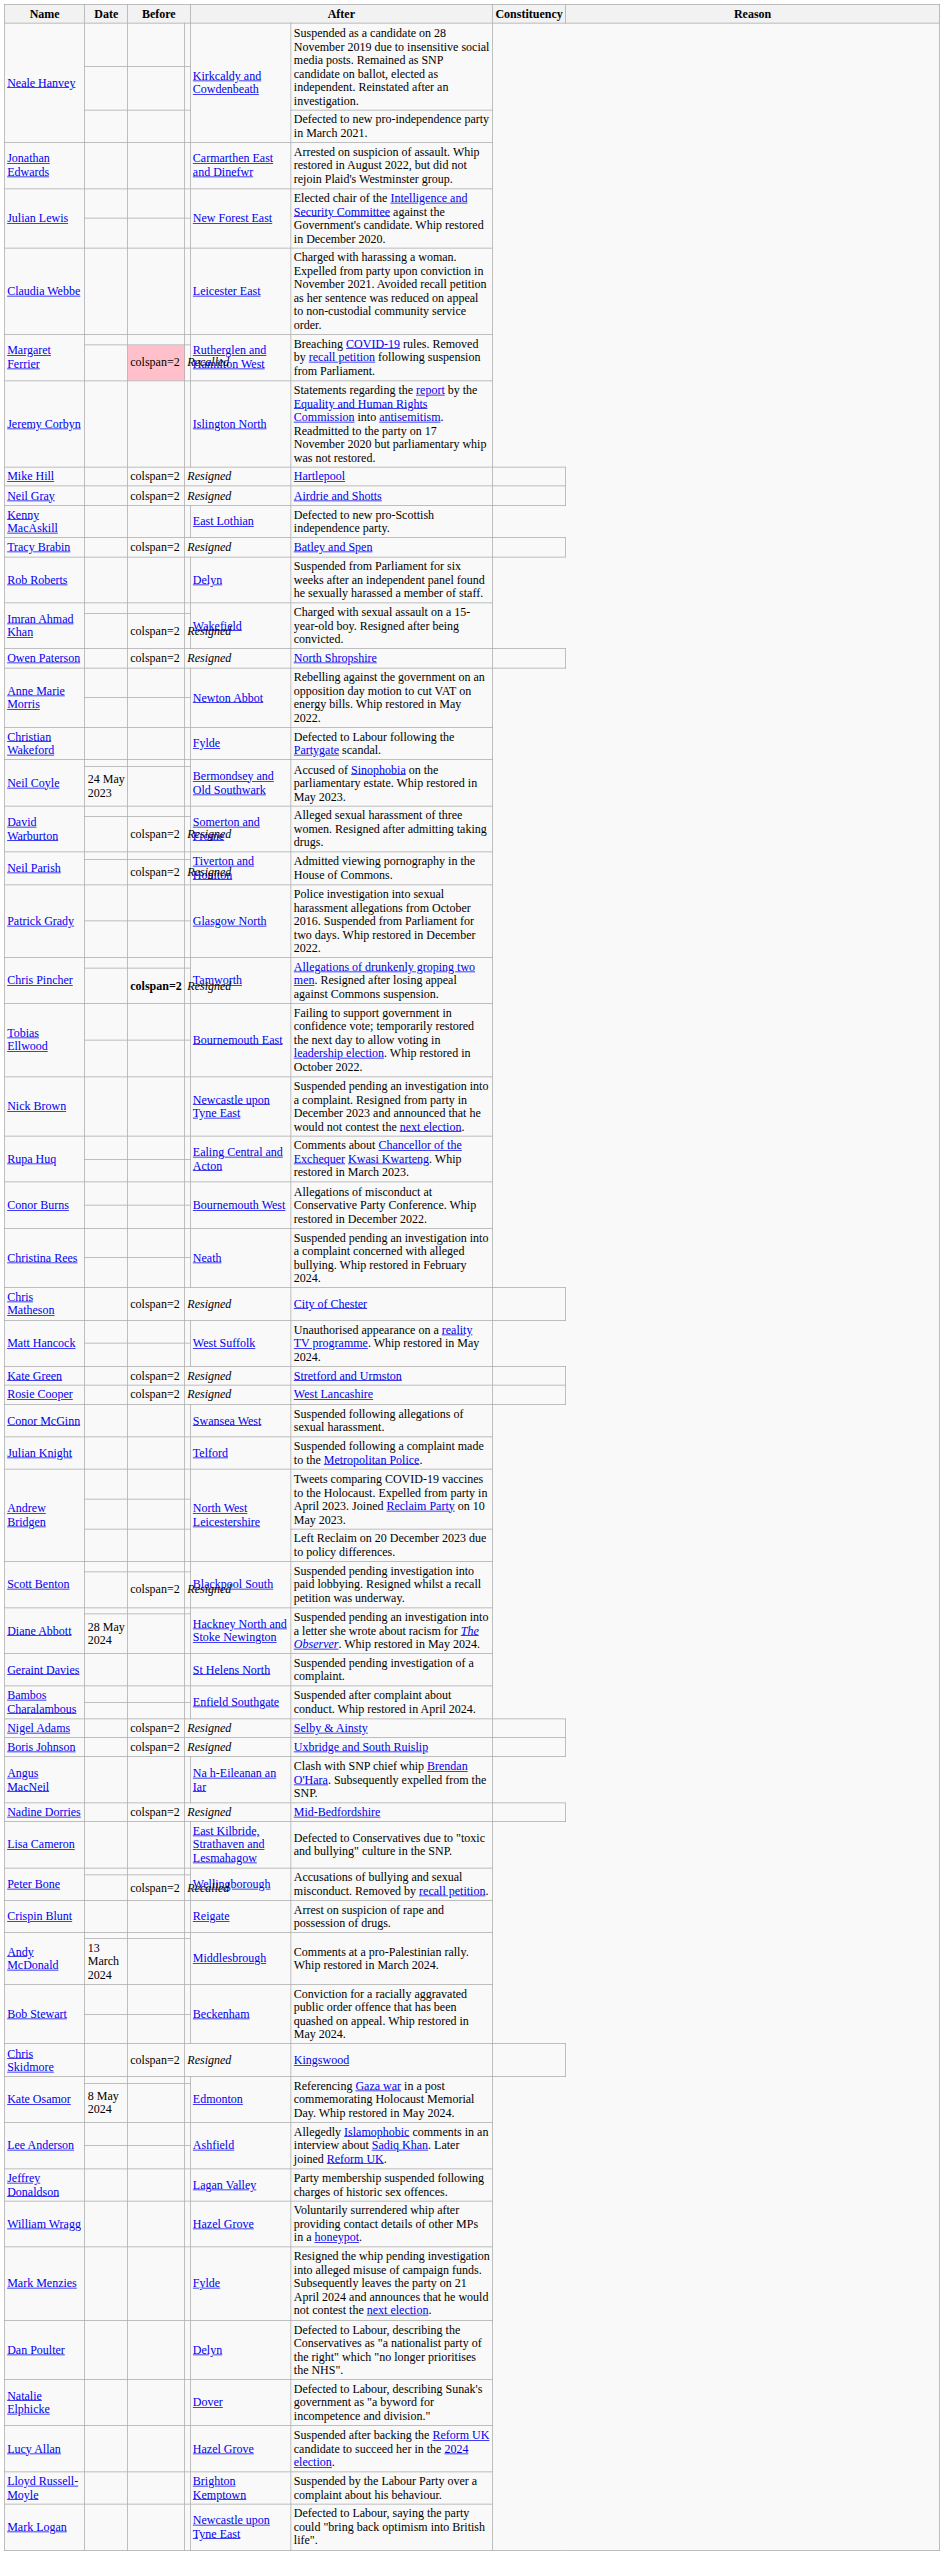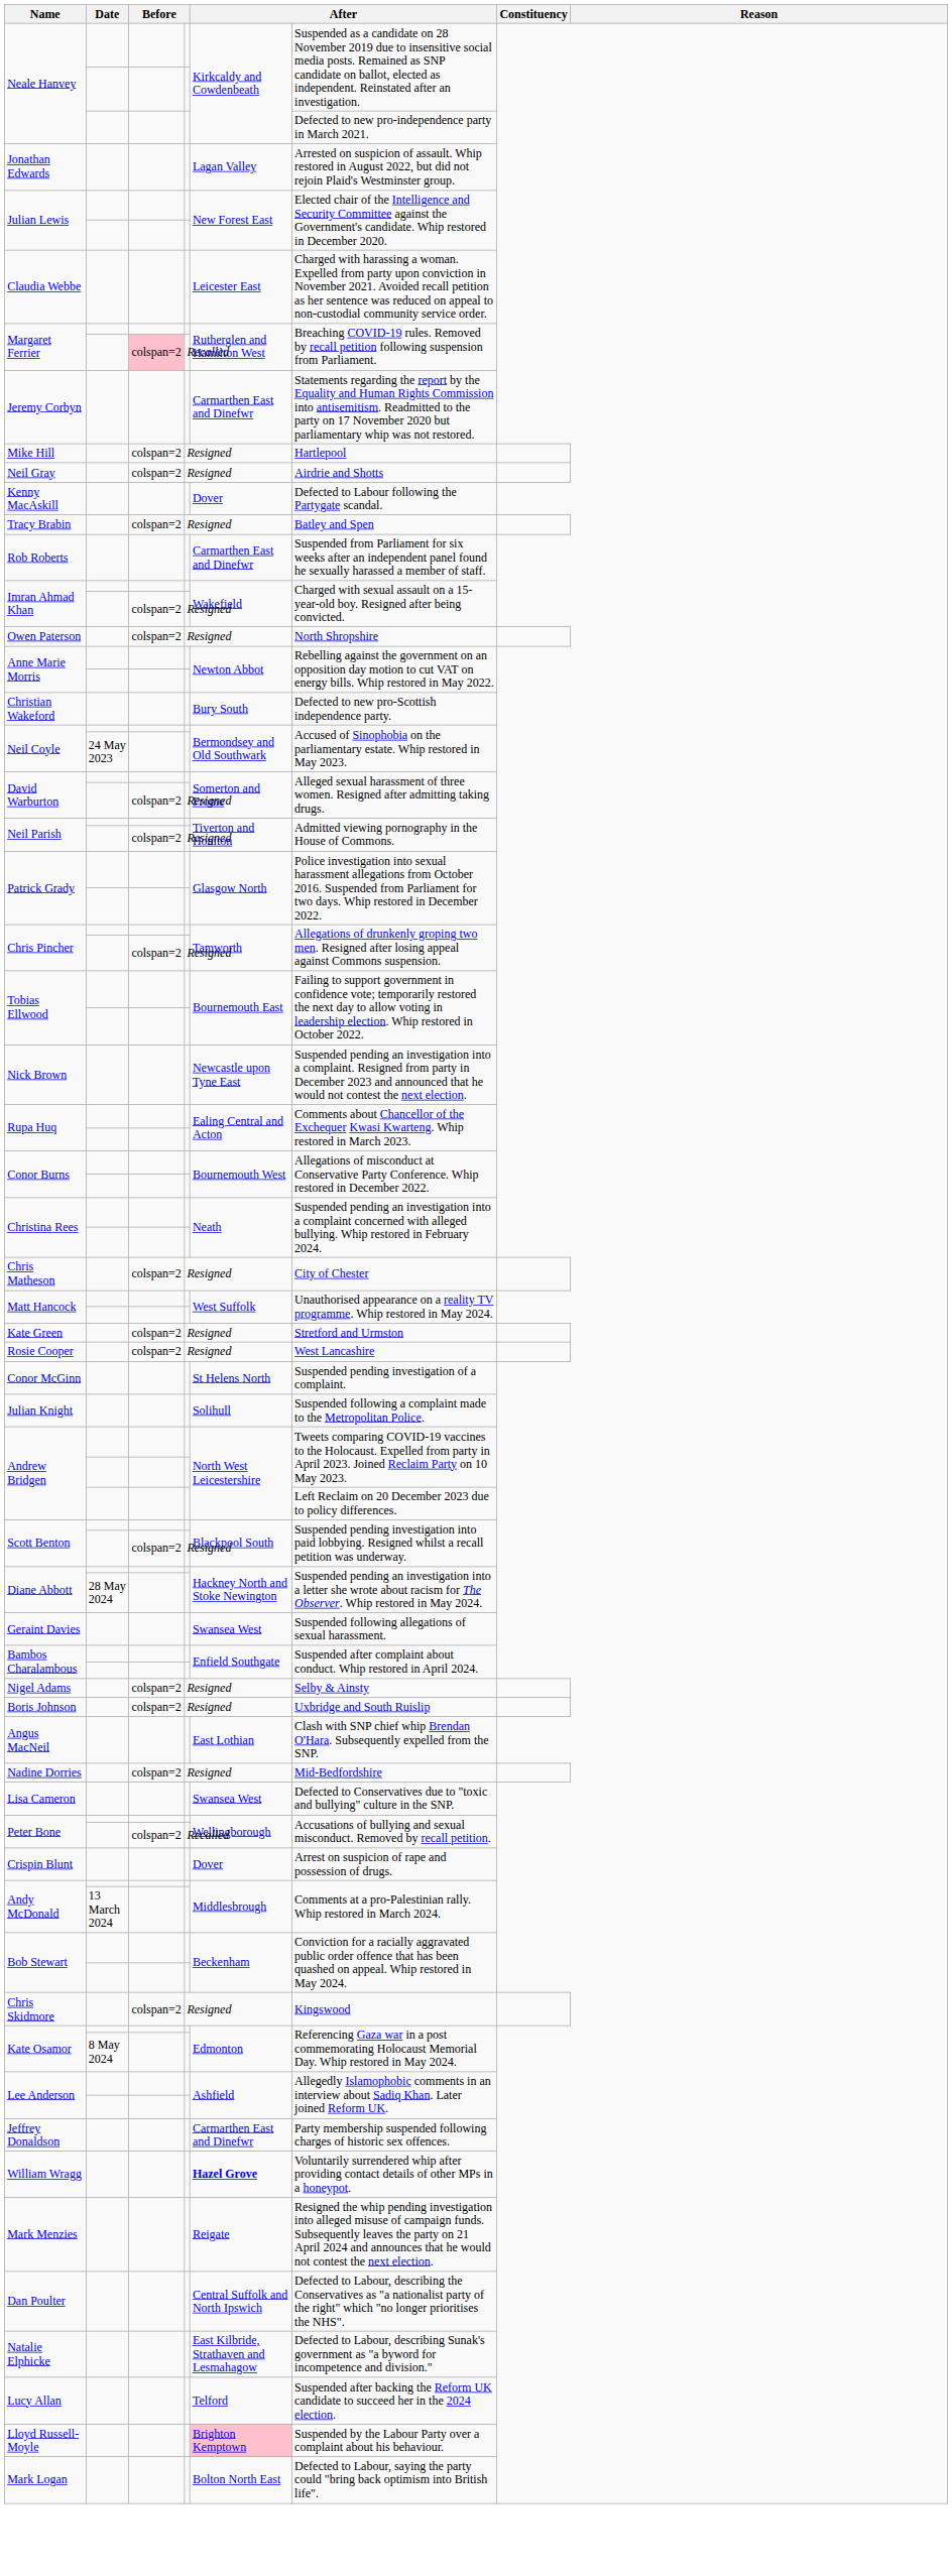Jonathan Edwards | column 5: Carmarthen East and Dinefwr -> Lagan Valley
Jeremy Corbyn | column 5: Islington North -> Carmarthen East and Dinefwr
Kenny MacAskill | column 5: East Lothian -> Dover
Kenny MacAskill | column 6: Defected to new pro-Scottish independence party. -> Defected to Labour following the Partygate scandal.
Rob Roberts | column 5: Delyn -> Carmarthen East and Dinefwr
Christian Wakeford | column 5: Fylde -> Bury South
Christian Wakeford | column 6: Defected to Labour following the Partygate scandal. -> Defected to new pro-Scottish independence party.
Chris Pincher / Resigned | column 3: bold -> normal
Conor McGinn | column 5: Swansea West -> St Helens North
Conor McGinn | column 6: Suspended following allegations of sexual harassment. -> Suspended pending investigation of a complaint.
Julian Knight | column 5: Telford -> Solihull
Geraint Davies | column 5: St Helens North -> Swansea West
Geraint Davies | column 6: Suspended pending investigation of a complaint. -> Suspended following allegations of sexual harassment.
Angus MacNeil | column 5: Na h-Eileanan an Iar -> East Lothian
Lisa Cameron | column 5: East Kilbride, Strathaven and Lesmahagow -> Swansea West
Crispin Blunt | column 5: Reigate -> Dover
Jeffrey Donaldson | column 5: Lagan Valley -> Carmarthen East and Dinefwr
William Wragg | column 5: normal -> bold
Mark Menzies | column 5: Fylde -> Reigate
Dan Poulter | column 5: Delyn -> Central Suffolk and North Ipswich
Natalie Elphicke | column 5: Dover -> East Kilbride, Strathaven and Lesmahagow
Lucy Allan | column 5: Hazel Grove -> Telford
Lloyd Russell-Moyle | column 5: no background -> pink background
Mark Logan | column 5: Newcastle upon Tyne East -> Bolton North East
